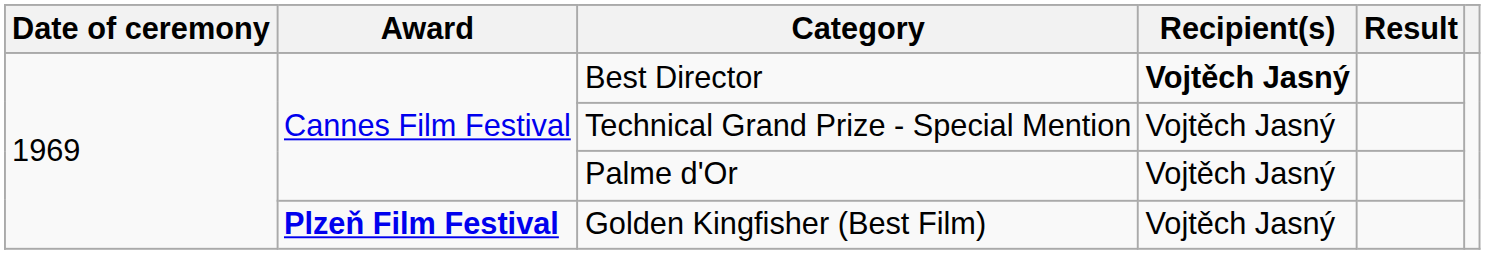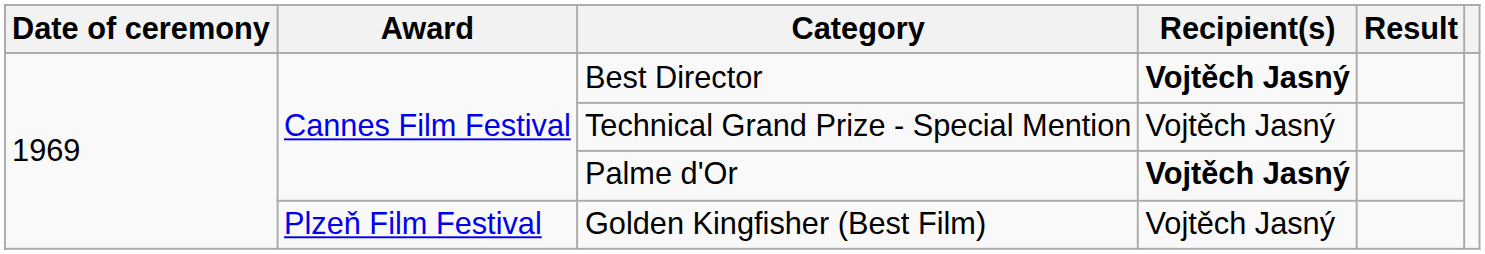Palme d'Or | Recipient(s): normal -> bold
Golden Kingfisher (Best Film) | Award: bold -> normal
